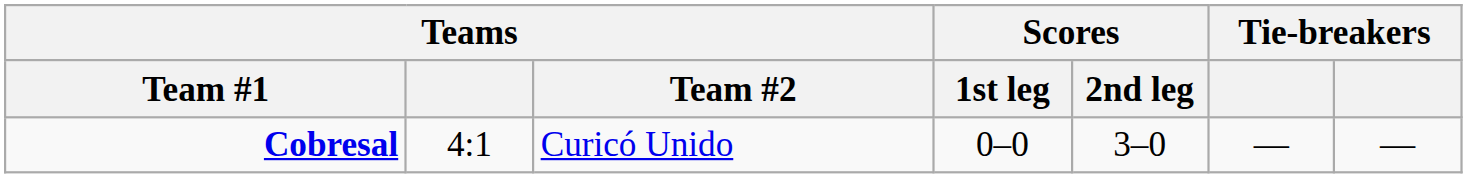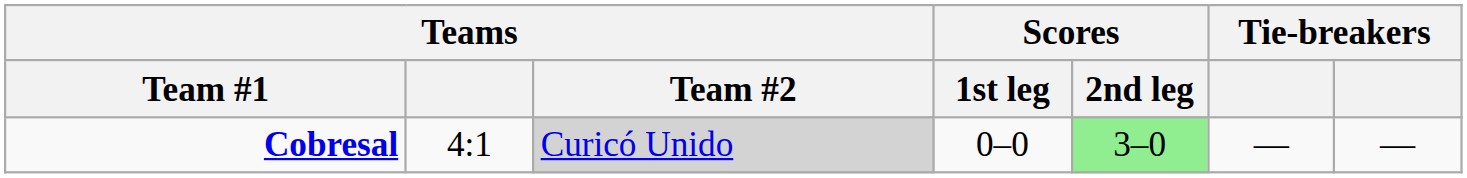Cobresal | Teams / Team #2: no background -> lightgrey background
Cobresal | Scores / 2nd leg: no background -> lightgreen background
